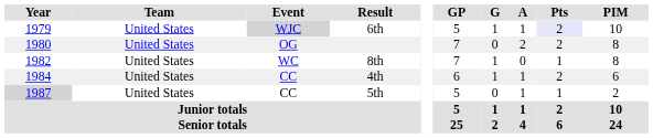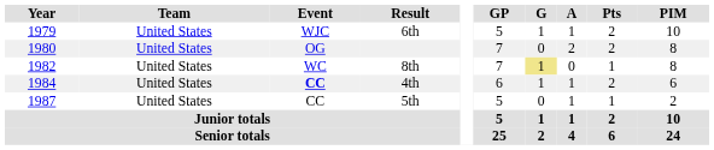6th | Event: lightgrey background -> no background
6th | Pts: lavender background -> no background
8th | G: no background -> khaki background
4th | Event: normal -> bold
5th | Year: lightgrey background -> no background
